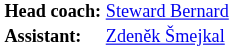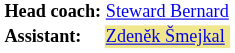Assistant: | column 2: no background -> khaki background
